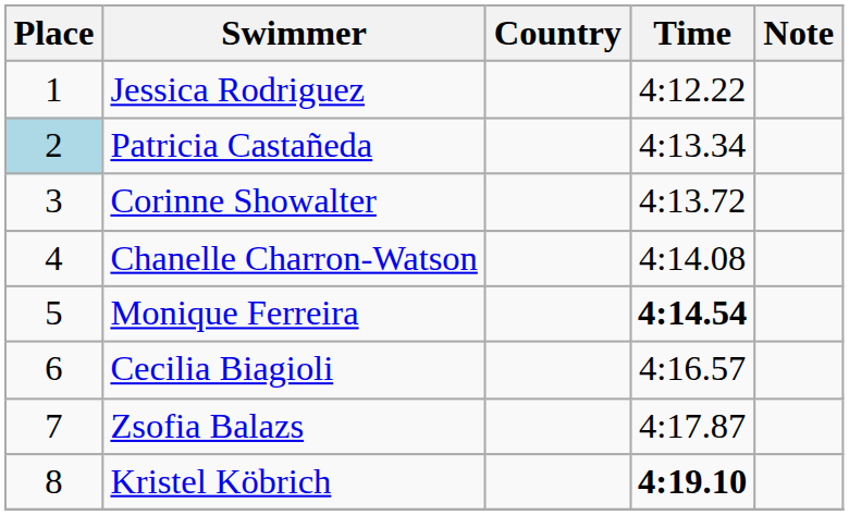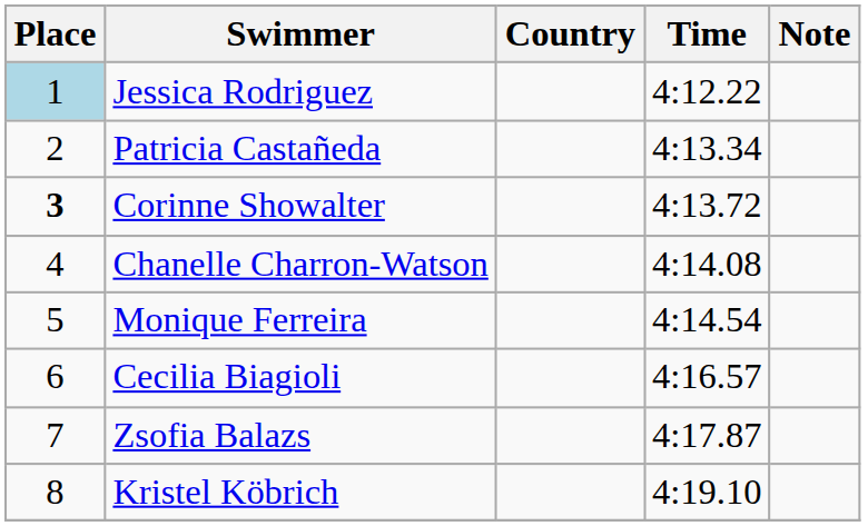Jessica Rodriguez | Place: no background -> lightblue background
Patricia Castañeda | Place: lightblue background -> no background
Corinne Showalter | Place: normal -> bold
Monique Ferreira | Time: bold -> normal
Kristel Köbrich | Time: bold -> normal
